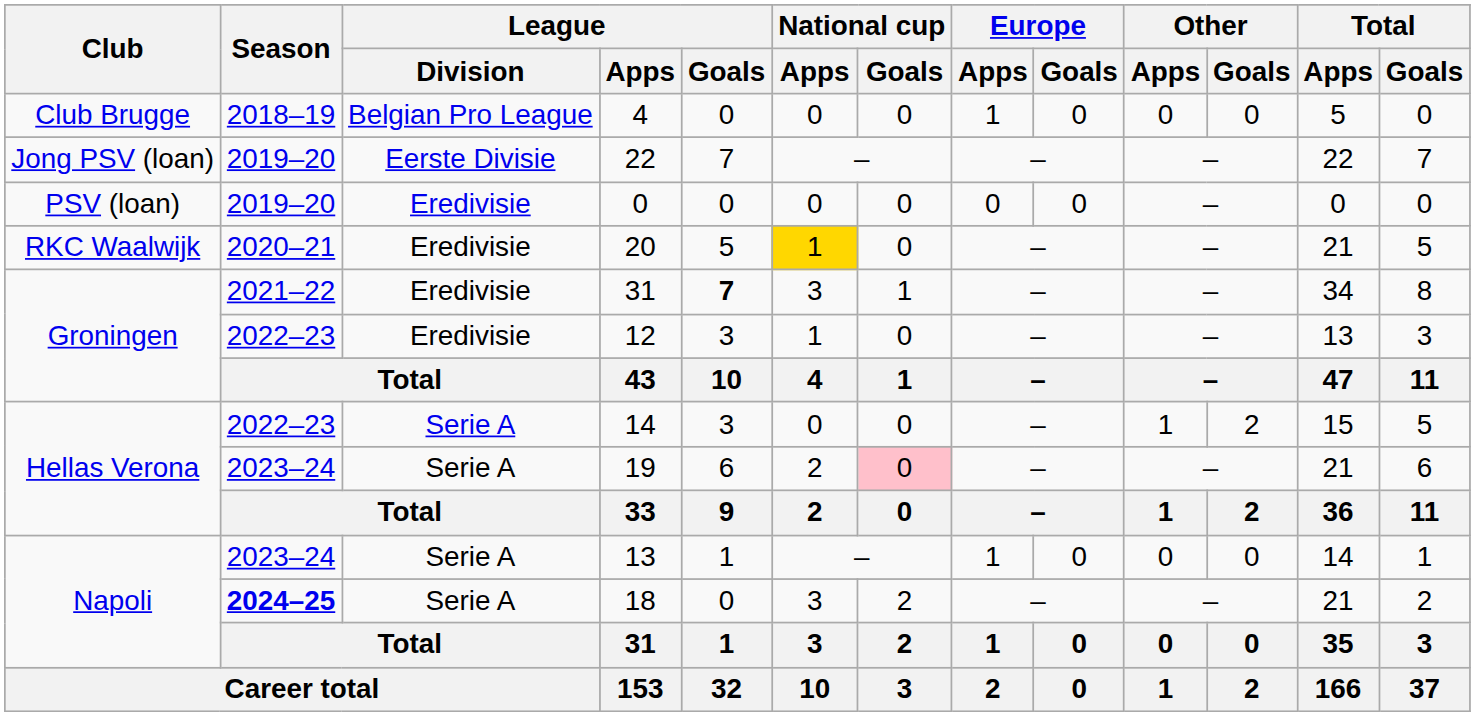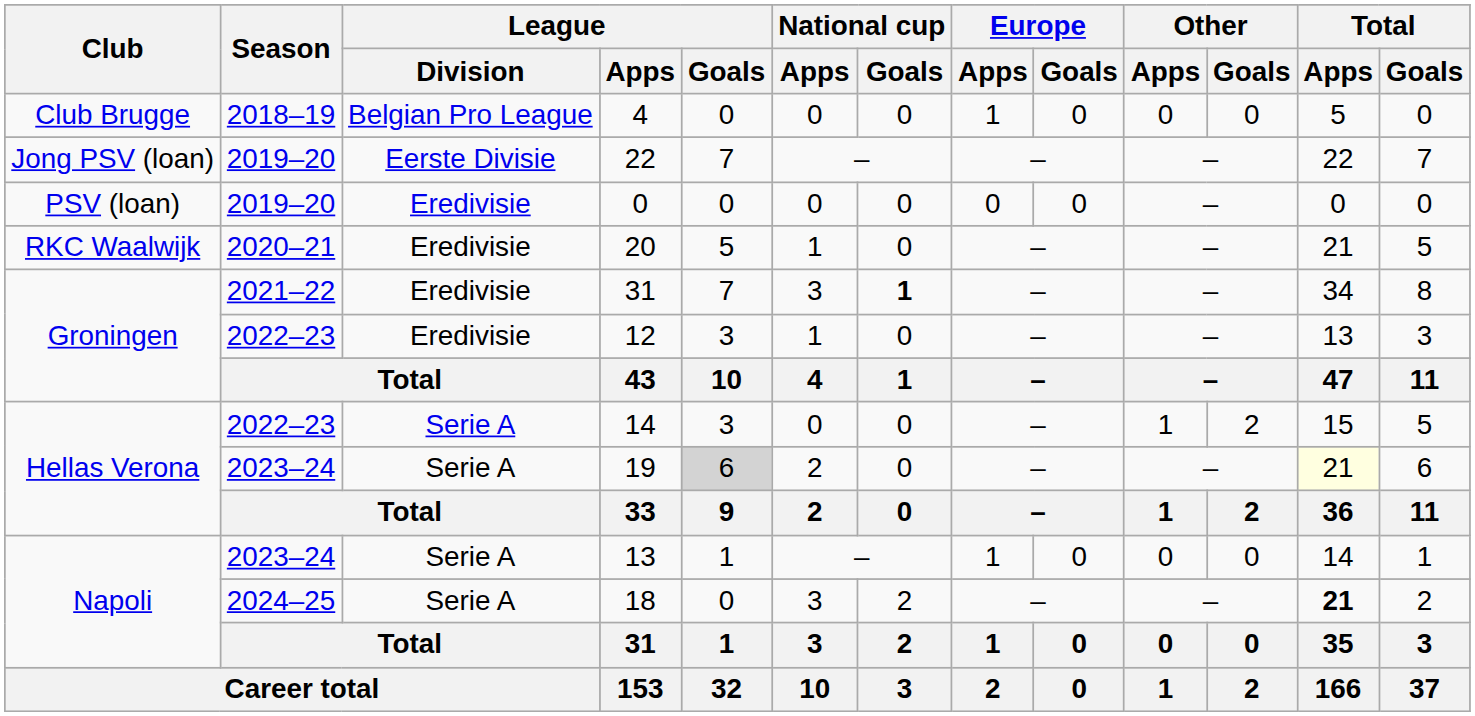20 | National cup / Apps: gold background -> no background
Groningen / 31 | League / Goals: bold -> normal
Groningen / 31 | National cup / Goals: normal -> bold
19 | League / Goals: no background -> lightgrey background
19 | National cup / Goals: pink background -> no background
19 | Total / Apps: no background -> lightyellow background
18 | Season: bold -> normal
18 | Total / Apps: normal -> bold
